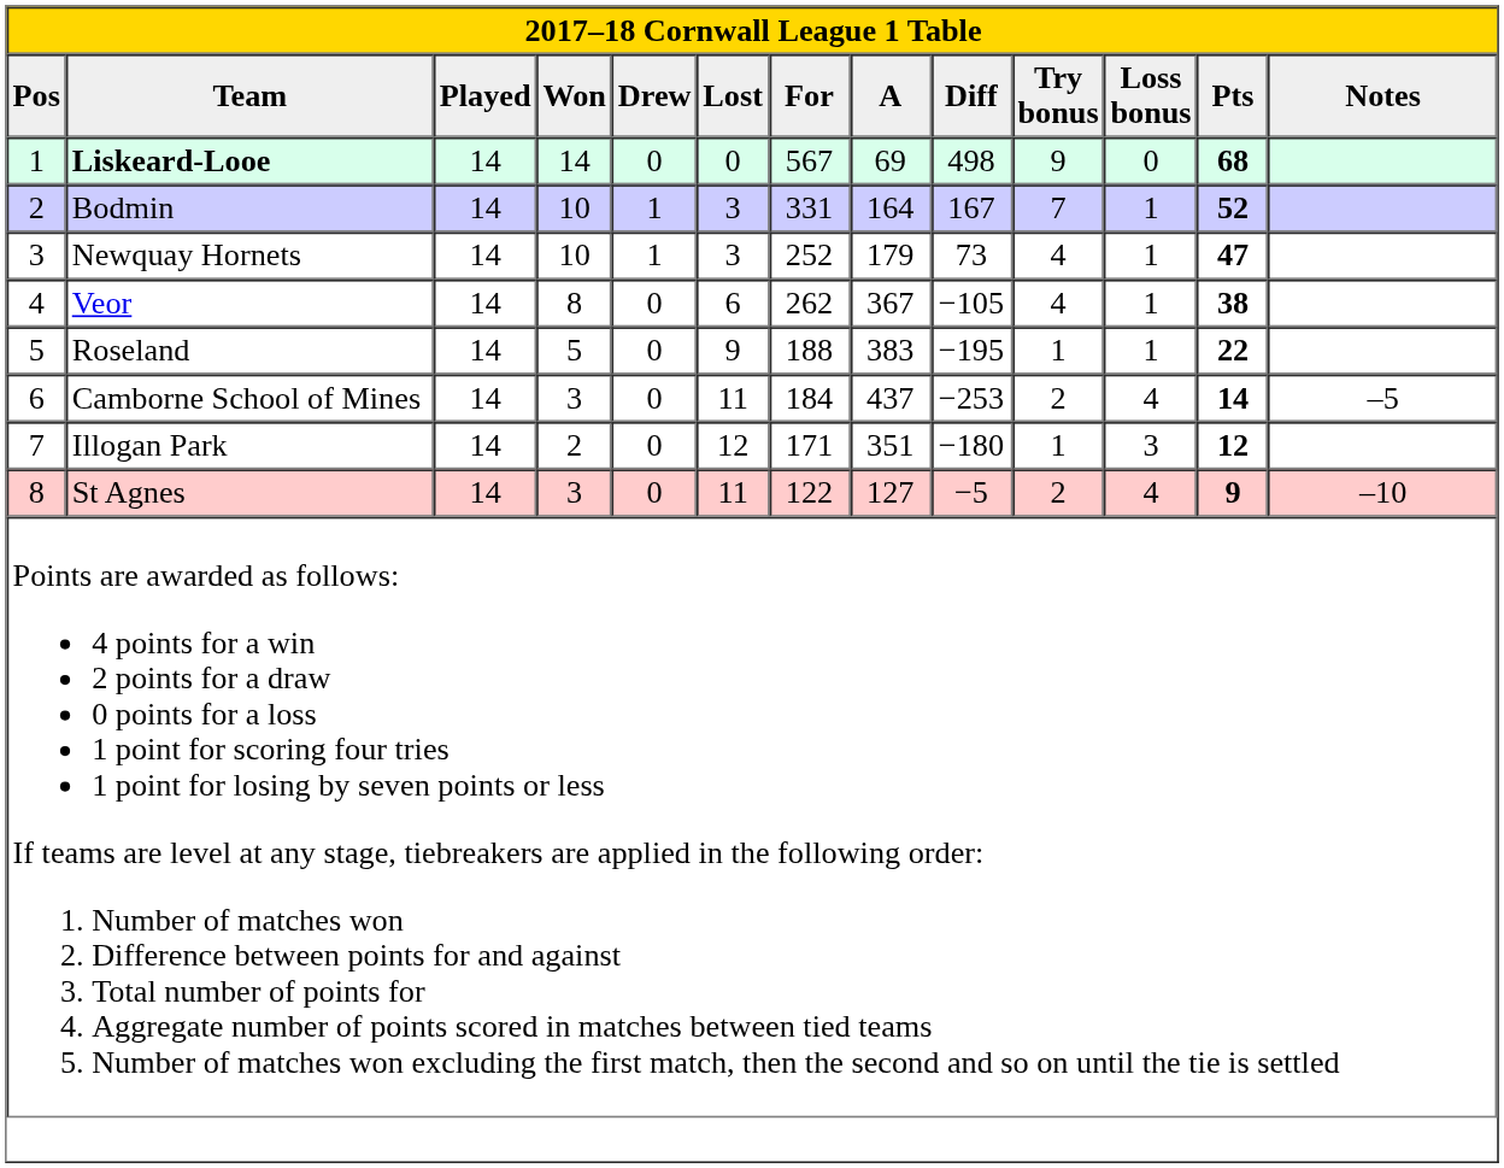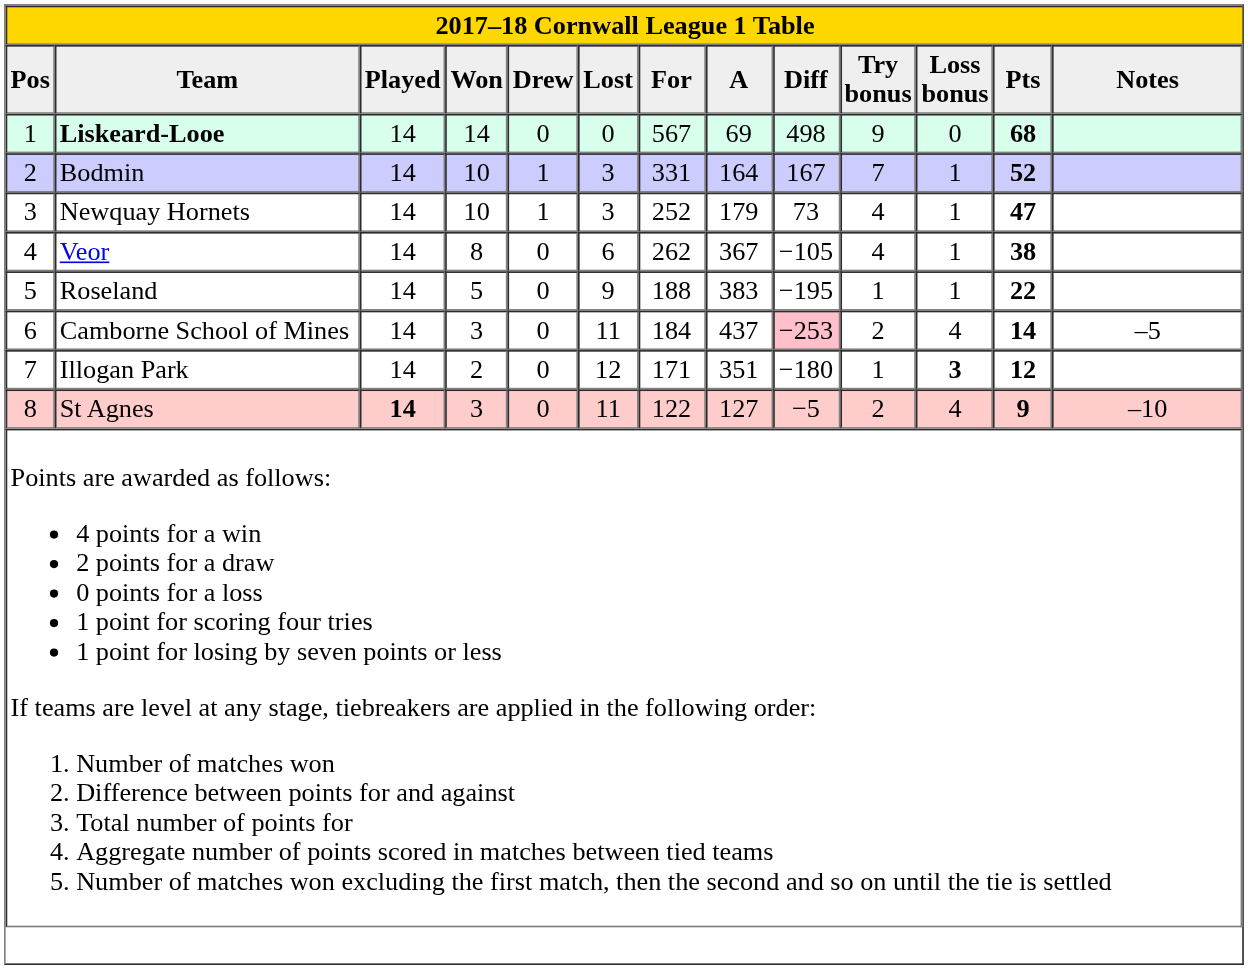Camborne School of Mines | 2017–18 Cornwall League 1 Table / Diff: no background -> pink background
Illogan Park | 2017–18 Cornwall League 1 Table / Loss bonus: normal -> bold
St Agnes | 2017–18 Cornwall League 1 Table / Played: normal -> bold
